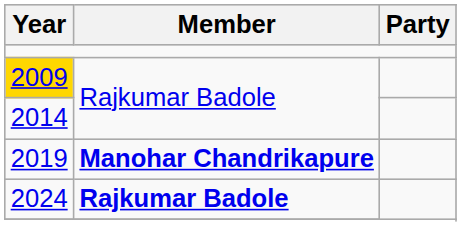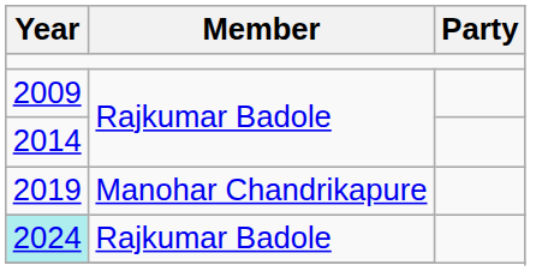2009 | Year: gold background -> no background
2019 | Member: bold -> normal
2024 | Year: no background -> paleturquoise background
2024 | Member: bold -> normal
